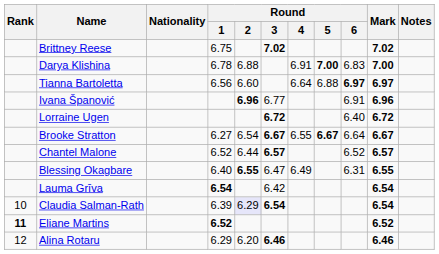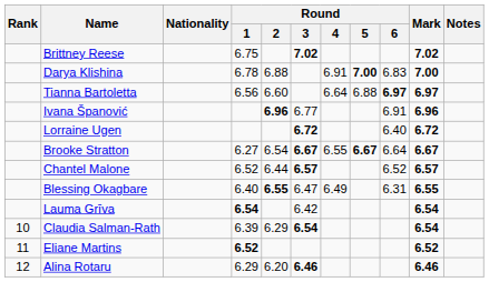Claudia Salman-Rath | Round / 2: lavender background -> no background
Eliane Martins | Rank: bold -> normal
